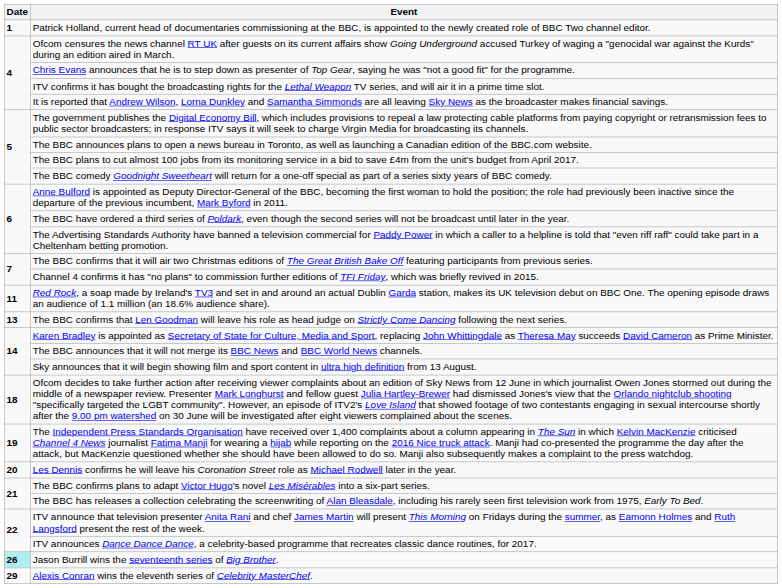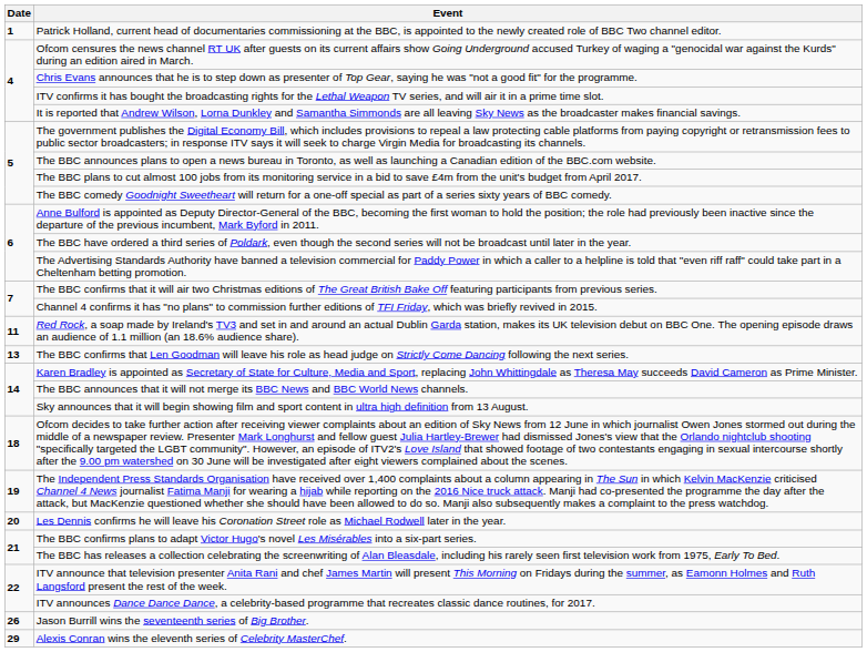Jason Burrill wins the seventeenth series of Big Brother. | Date: paleturquoise background -> no background
